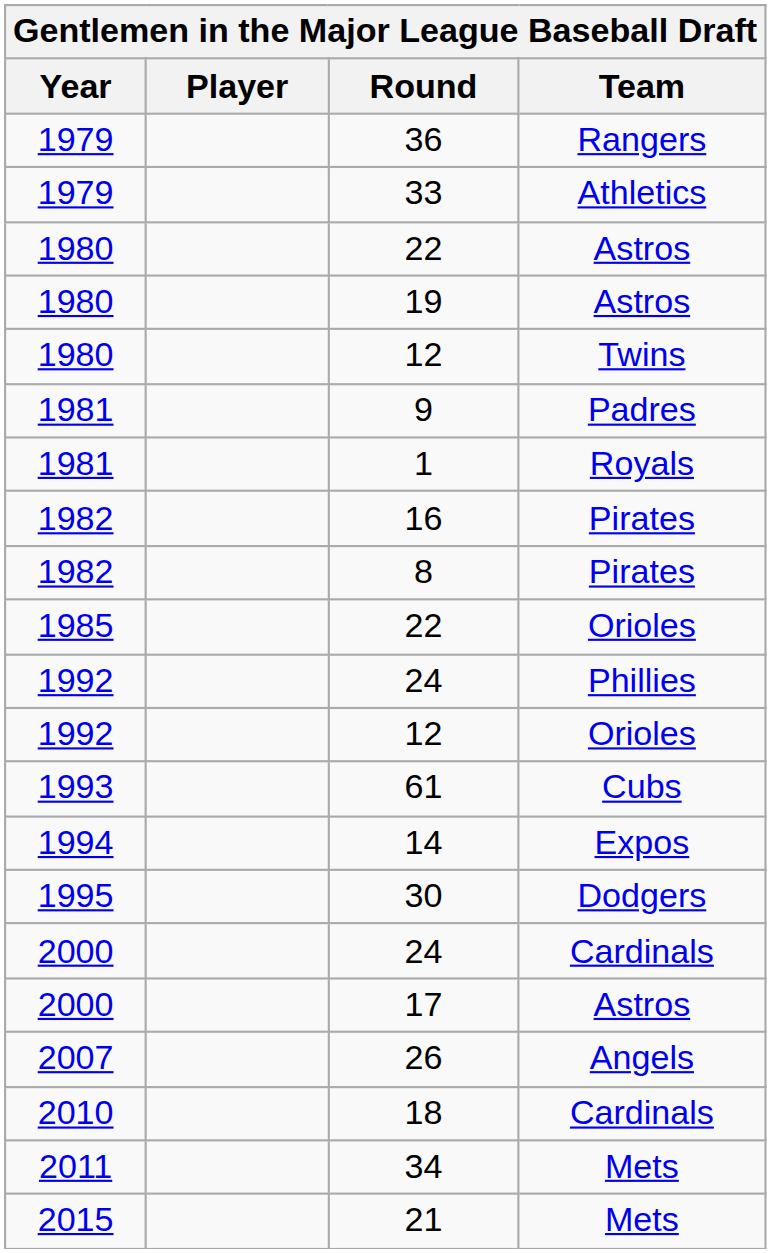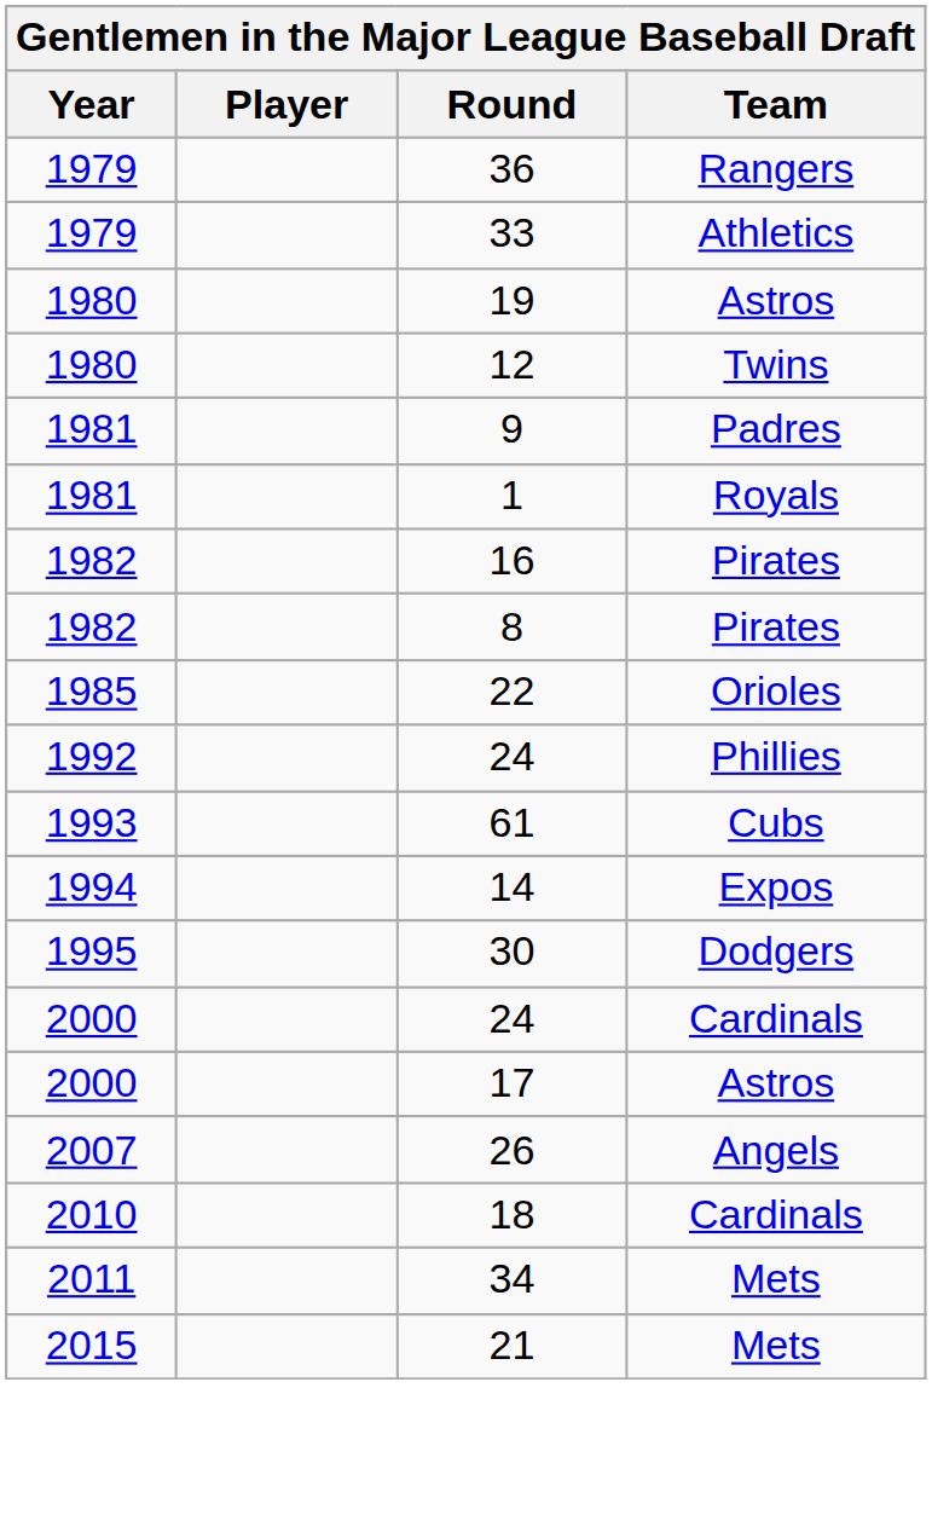- row: 1980 | 22 | Astros
- row: 1992 | 12 | Orioles
